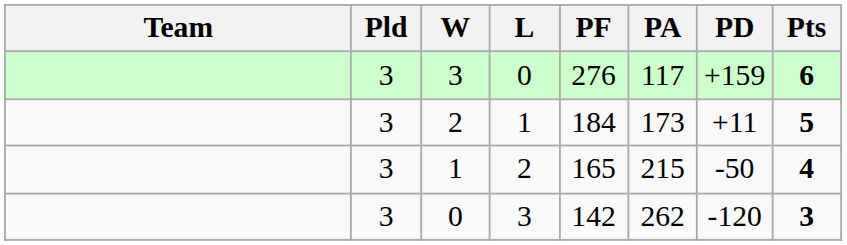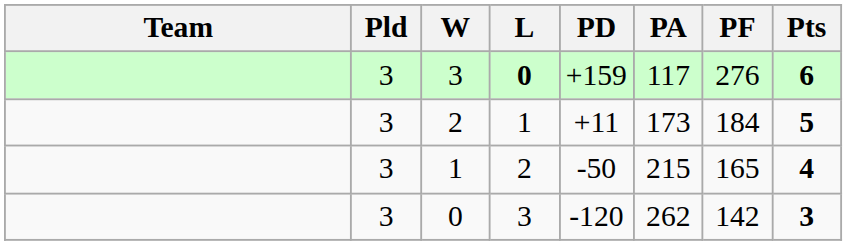columns swapped: PF <-> PD
row 2 | L: normal -> bold
